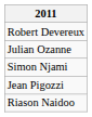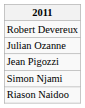row 4 | column 1: Simon Njami -> Jean Pigozzi
row 5 | column 1: Jean Pigozzi -> Simon Njami
